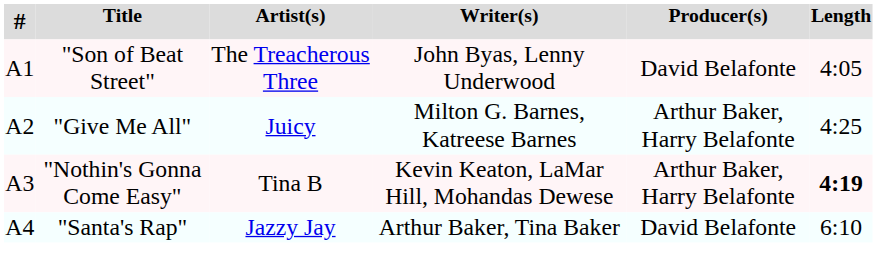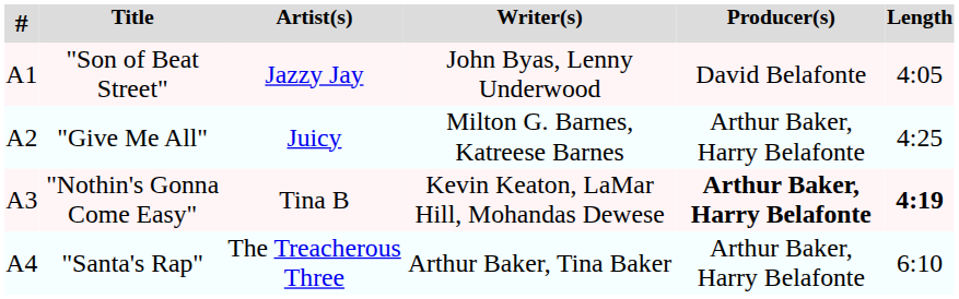"Son of Beat Street" | Artist(s): The Treacherous Three -> Jazzy Jay
"Nothin's Gonna Come Easy" | Producer(s): normal -> bold
"Santa's Rap" | Artist(s): Jazzy Jay -> The Treacherous Three
"Santa's Rap" | Producer(s): David Belafonte -> Arthur Baker, Harry Belafonte
